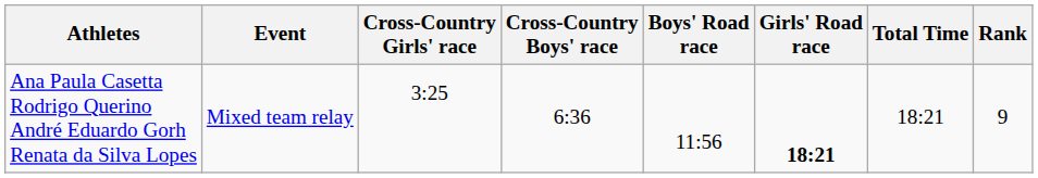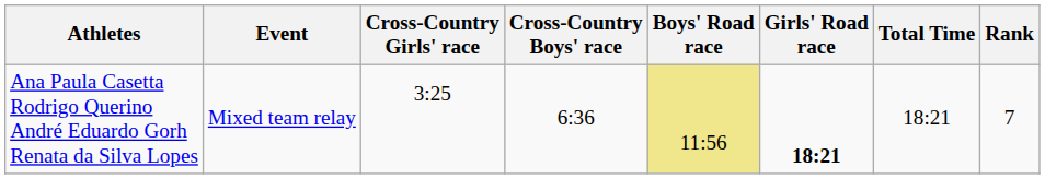row 2 | Boys' Road race: no background -> khaki background
row 2 | Rank: 9 -> 7
